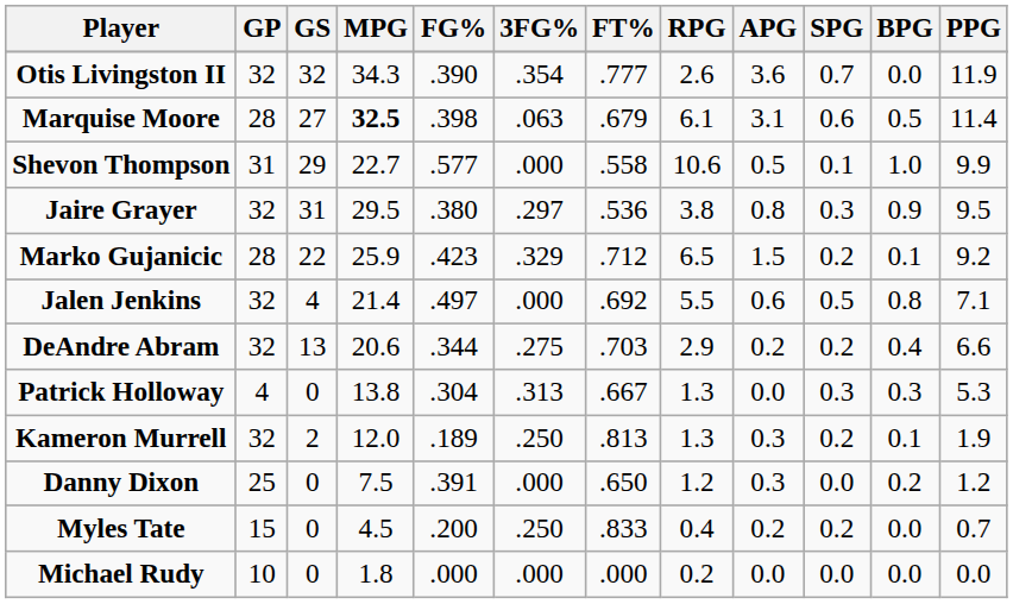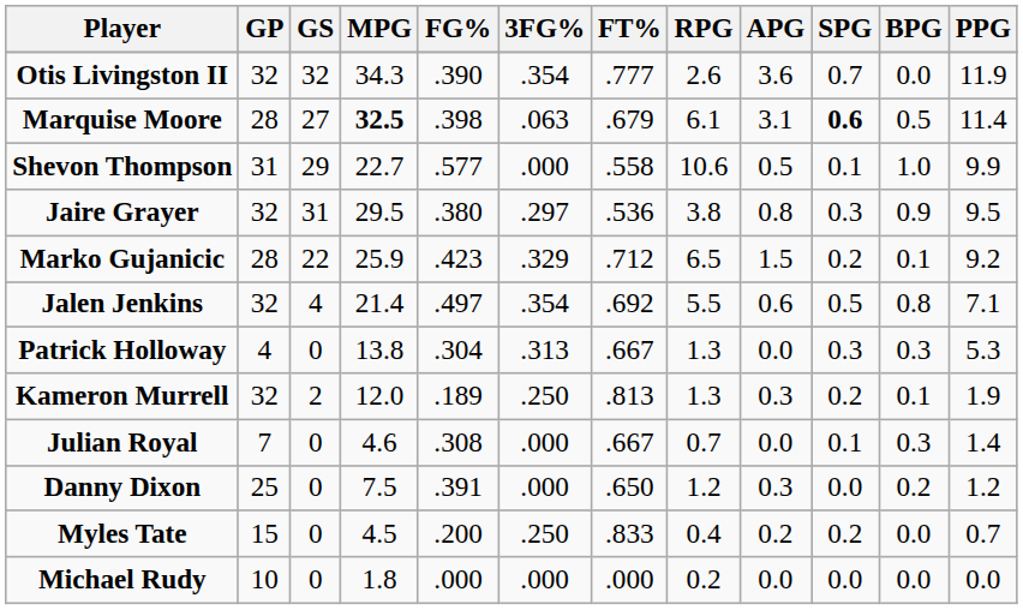Marquise Moore | SPG: normal -> bold
Jalen Jenkins | 3FG%: .000 -> .354
- row: DeAndre Abram | 32 | 13 | 20.6 | .344 | .275 | .703 | 2.9 | 0.2 | 0.2 | 0.4 | 6.6
+ row: Julian Royal | 7 | 0 | 4.6 | .308 | .000 | .667 | 0.7 | 0.0 | 0.1 | 0.3 | 1.4
